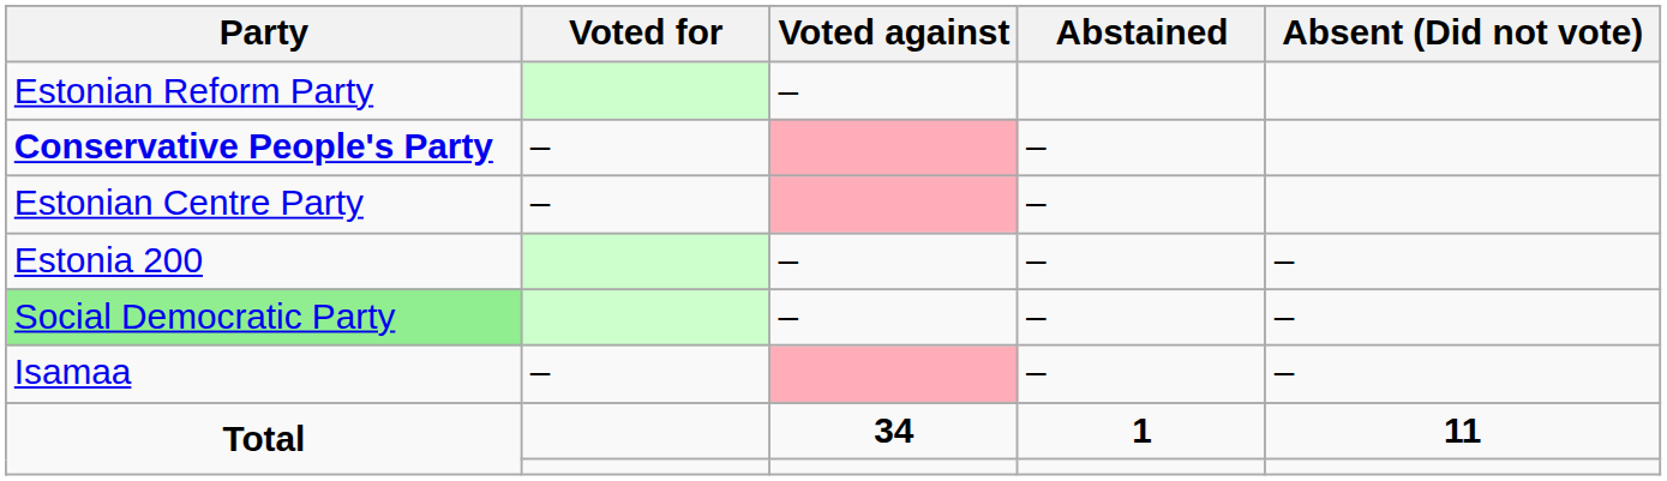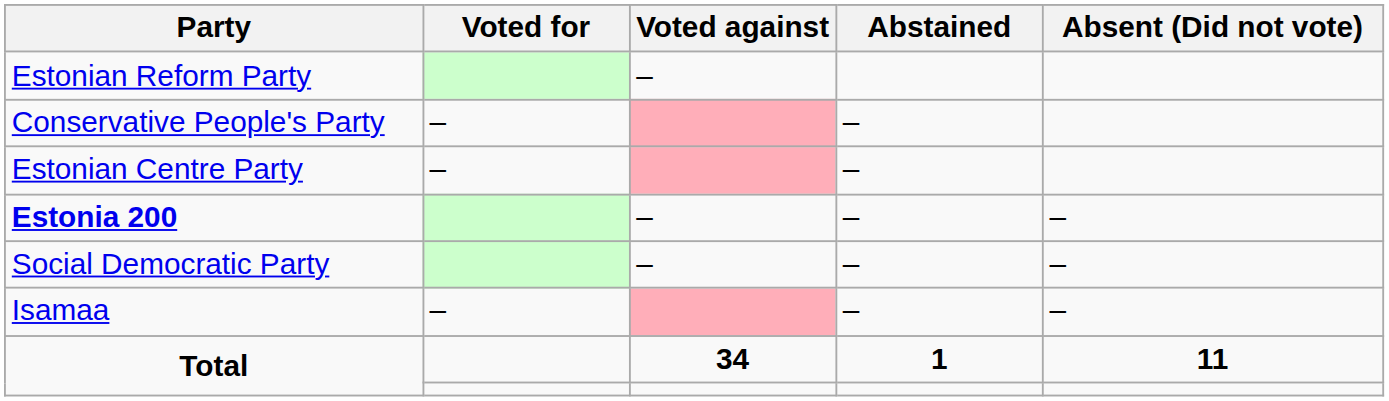Conservative People's Party | Party: bold -> normal
Estonia 200 | Party: normal -> bold
Social Democratic Party | Party: lightgreen background -> no background
